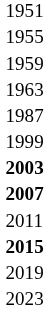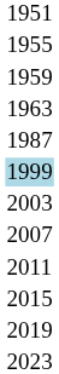1999 | column 1: no background -> lightblue background
2003 | column 1: bold -> normal
2007 | column 1: bold -> normal
2015 | column 1: bold -> normal
